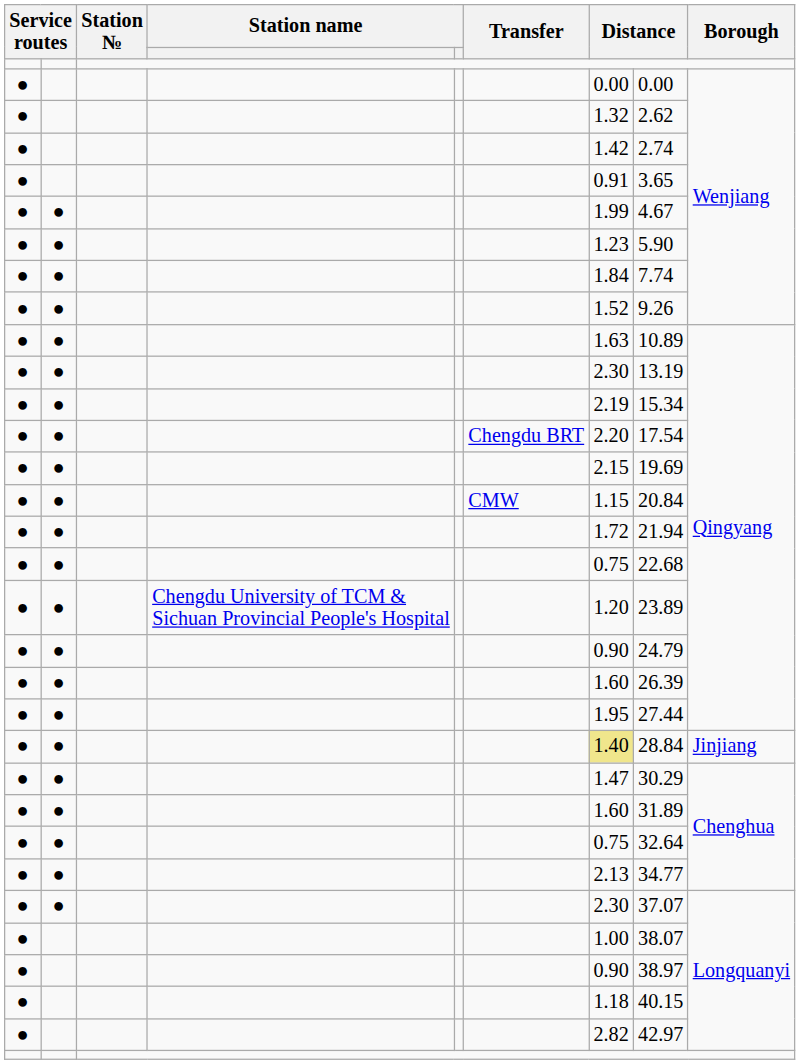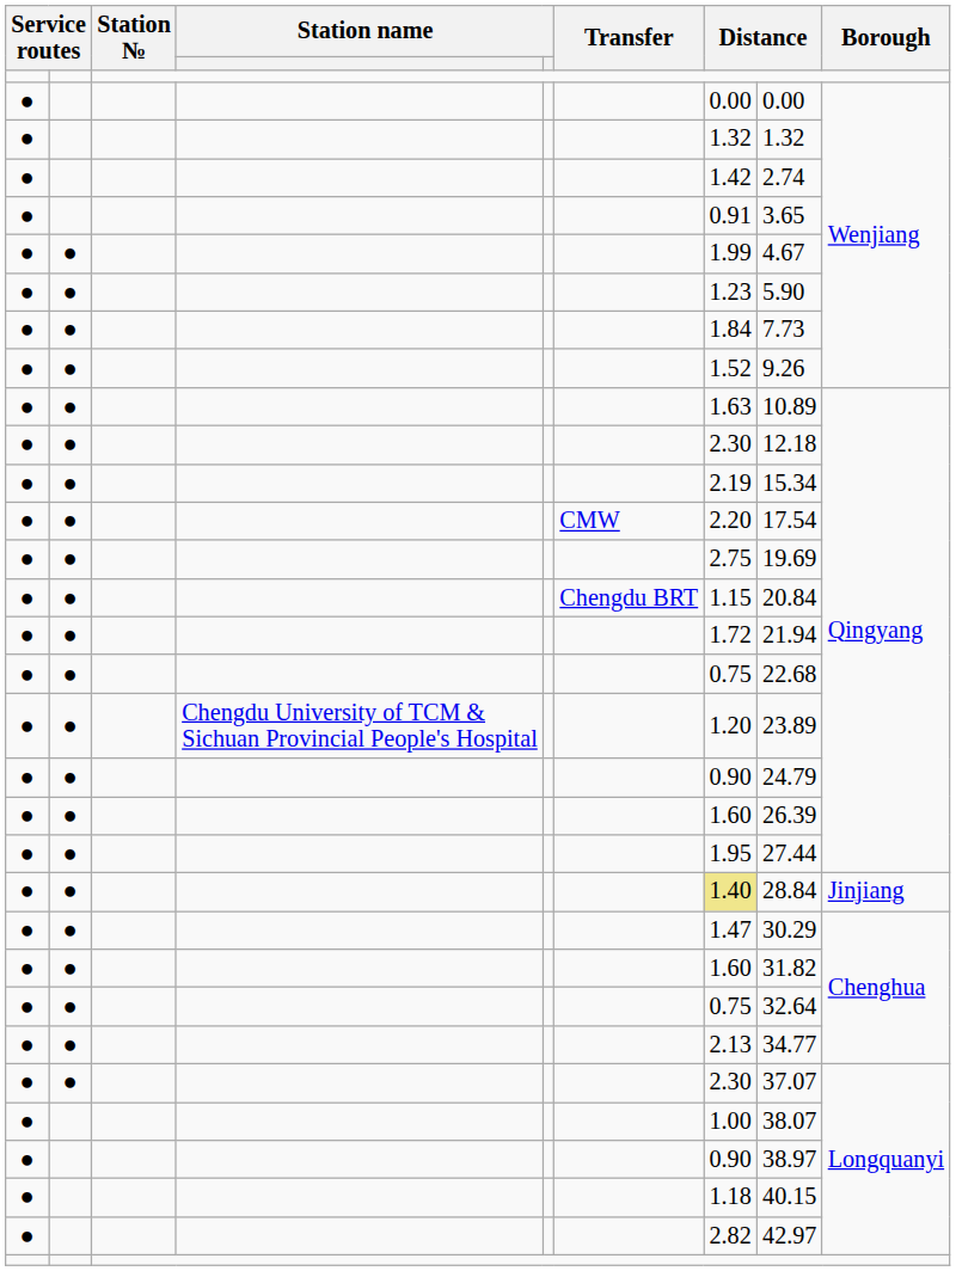row 5 | column 8: 2.62 -> 1.32
row 10 | column 8: 7.74 -> 7.73
row 13 | column 8: 13.19 -> 12.18
row 15 | Transfer: Chengdu BRT -> CMW
row 16 | column 7: 2.15 -> 2.75
row 17 | Transfer: CMW -> Chengdu BRT
row 26 | column 8: 31.89 -> 31.82
